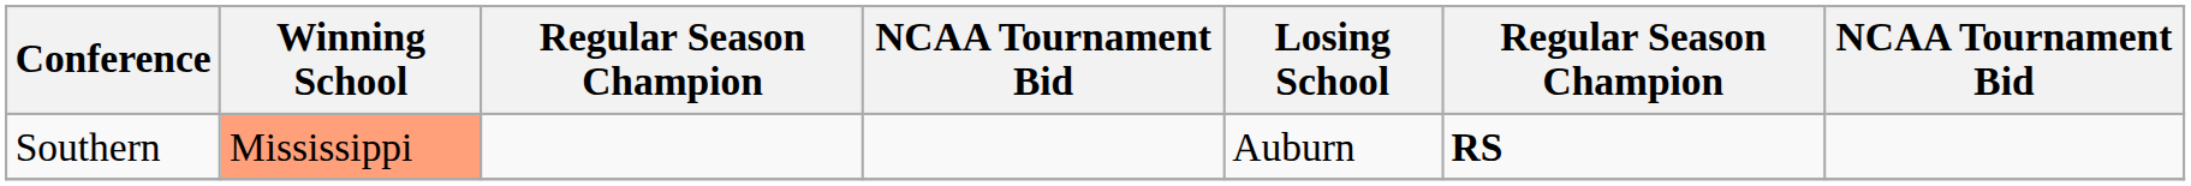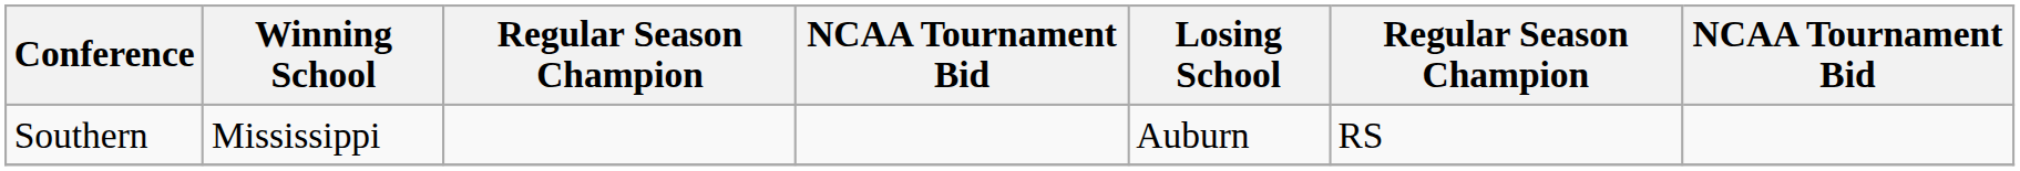Southern | Winning School: lightsalmon background -> no background
Southern | column 6: bold -> normal
